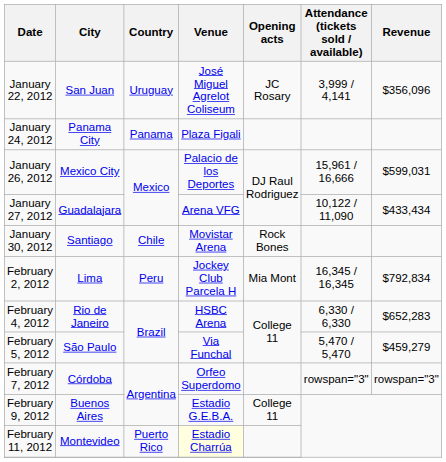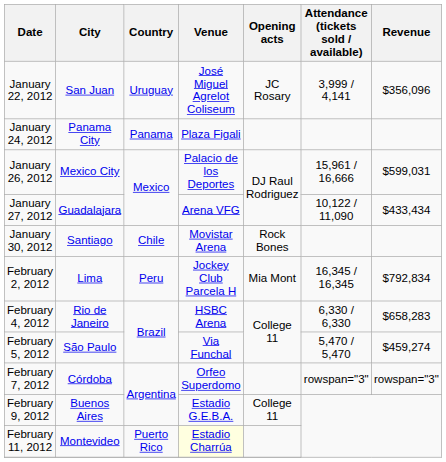February 4, 2012 | Revenue: $652,283 -> $658,283
February 5, 2012 | Revenue: $459,279 -> $459,274
